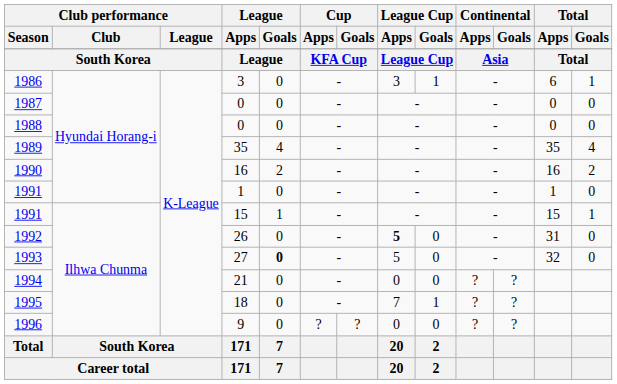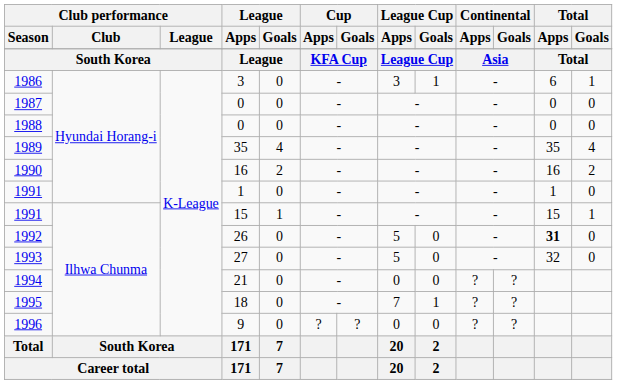1992 | League Cup / Apps: bold -> normal
1992 | Total / Apps: normal -> bold
1993 | League / Goals: bold -> normal
